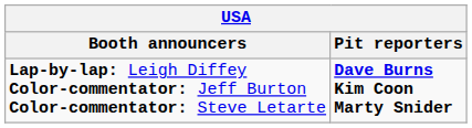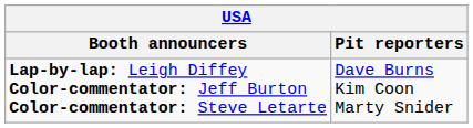row 3 | Pit reporters: bold -> normal
